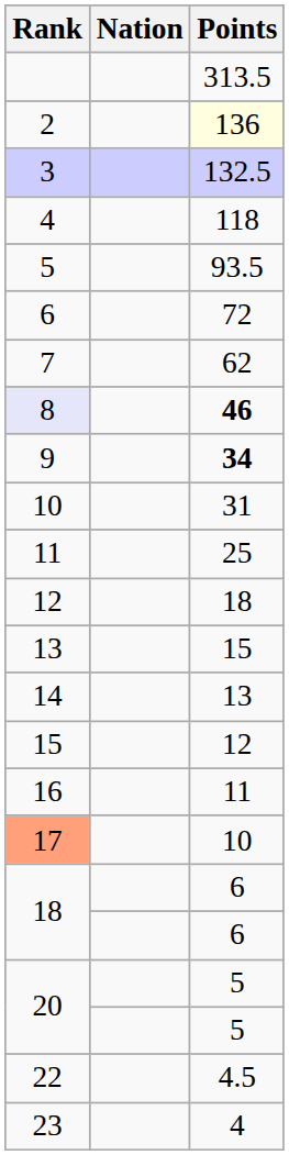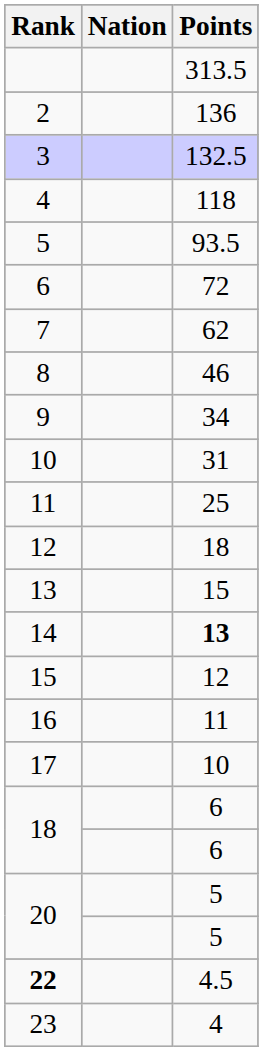2 | Points: lightyellow background -> no background
8 | Rank: lavender background -> no background
8 | Points: bold -> normal
9 | Points: bold -> normal
14 | Points: normal -> bold
17 | Rank: lightsalmon background -> no background
22 | Rank: normal -> bold
